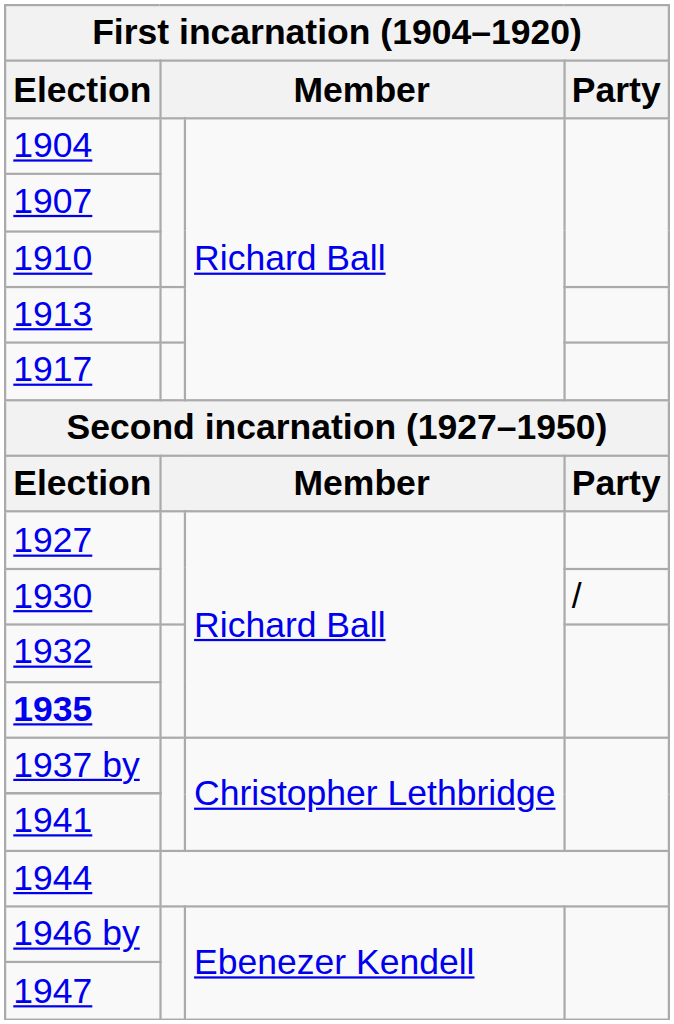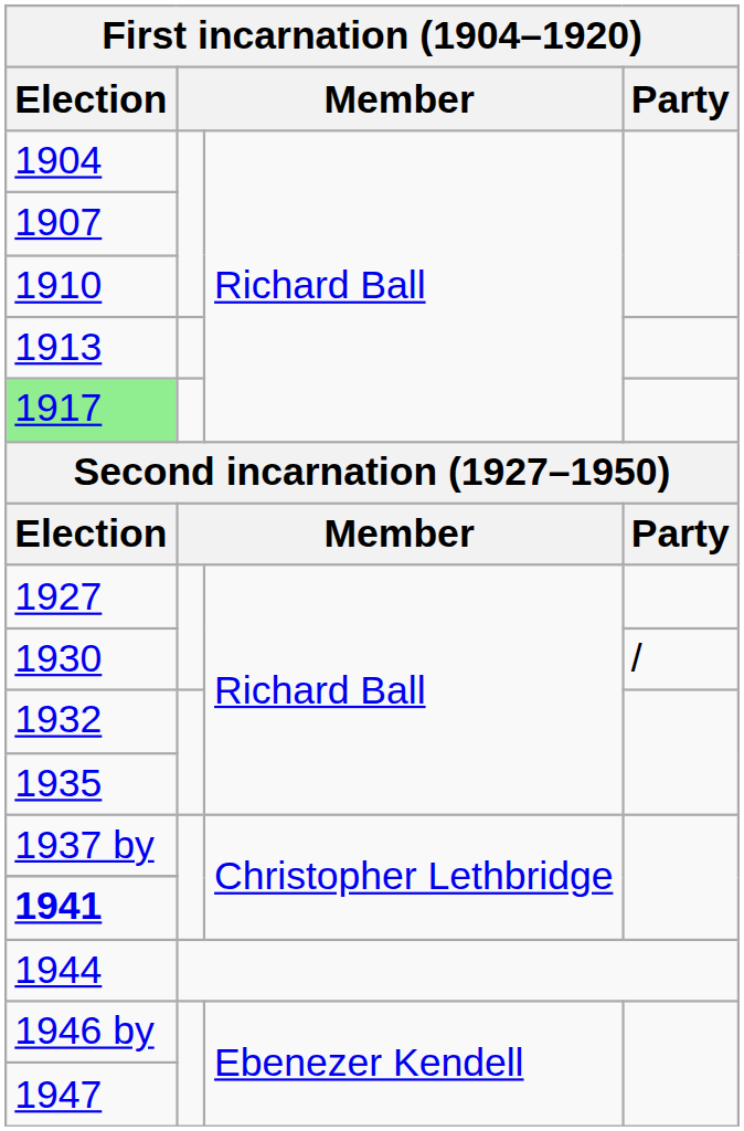1917 | Election: no background -> lightgreen background
1935 | Election: bold -> normal
1941 | Election: normal -> bold
